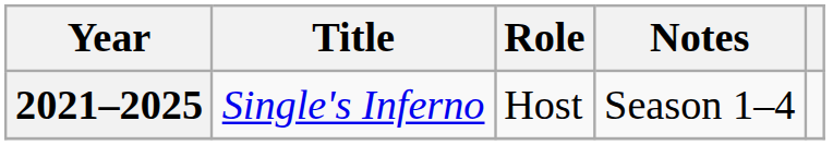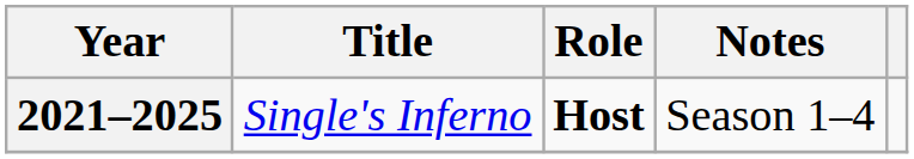2021–2025 | Role: normal -> bold
